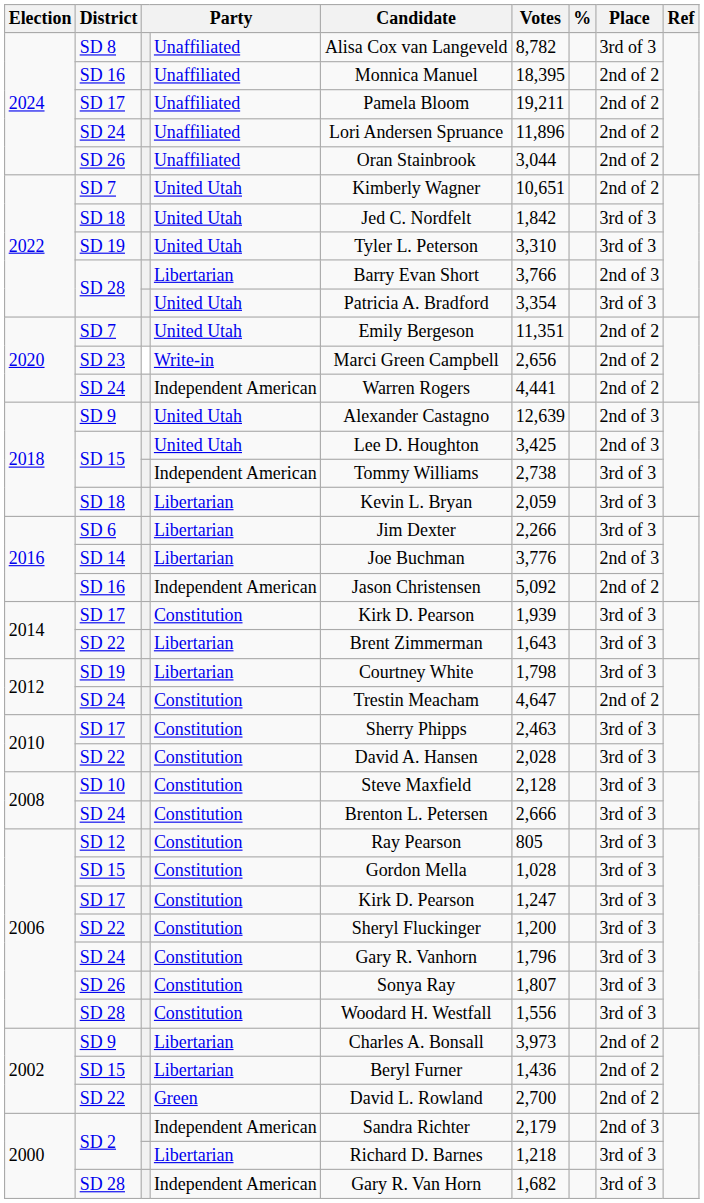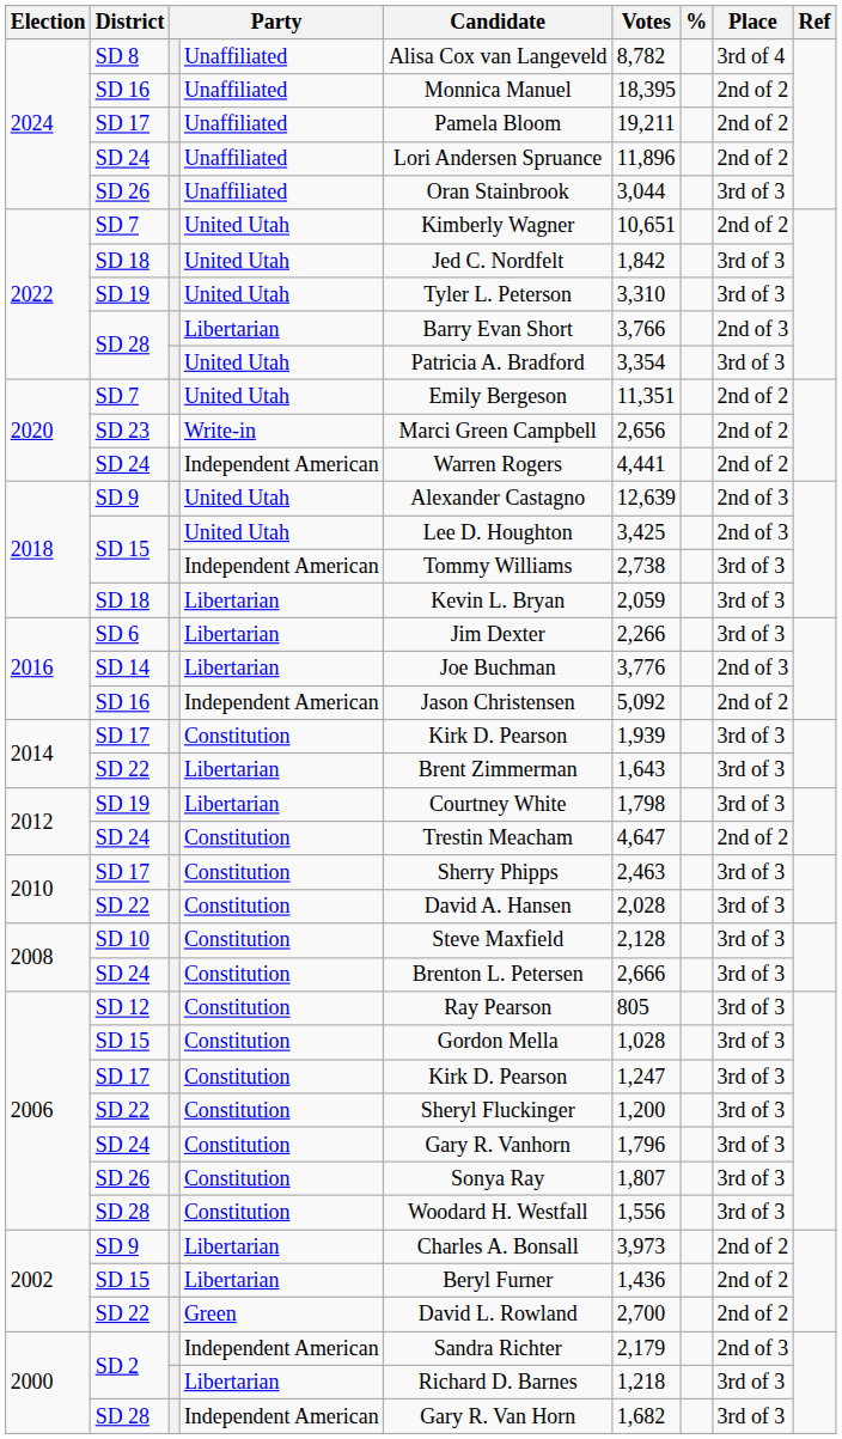SD 8 | Place: 3rd of 3 -> 3rd of 4
2024 / SD 26 | Place: 2nd of 2 -> 3rd of 3
